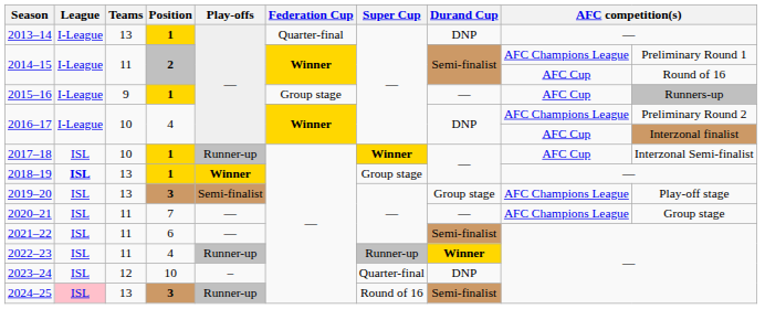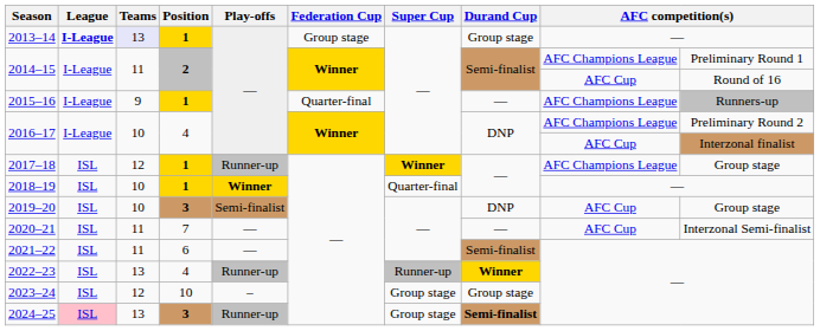2013–14 | League: normal -> bold
2013–14 | Teams: no background -> lavender background
2013–14 | Federation Cup: Quarter-final -> Group stage
2013–14 | Durand Cup: DNP -> Group stage
2015–16 | Federation Cup: Group stage -> Quarter-final
2015–16 | column 9: AFC Cup -> AFC Champions League
2017–18 | Teams: 10 -> 12
2017–18 | column 9: AFC Cup -> AFC Champions League
2017–18 | column 10: Interzonal Semi-finalist -> Group stage
2018–19 | League: bold -> normal
2018–19 | Teams: 13 -> 10
2018–19 | Super Cup: Group stage -> Quarter-final
2019–20 | Teams: 13 -> 10
2019–20 | Durand Cup: Group stage -> DNP
2019–20 | column 9: AFC Champions League -> AFC Cup
2019–20 | column 10: Play-off stage -> Group stage
2020–21 | column 9: AFC Champions League -> AFC Cup
2020–21 | column 10: Group stage -> Interzonal Semi-finalist
2022–23 | Teams: 11 -> 13
2023–24 | Super Cup: Quarter-final -> Group stage
2023–24 | Durand Cup: DNP -> Group stage
2024–25 | Super Cup: Round of 16 -> Group stage
2024–25 | Durand Cup: normal -> bold
